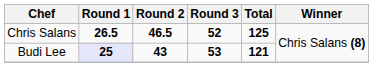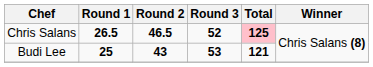Chris Salans | Total: no background -> pink background
Budi Lee | Round 1: lavender background -> no background
